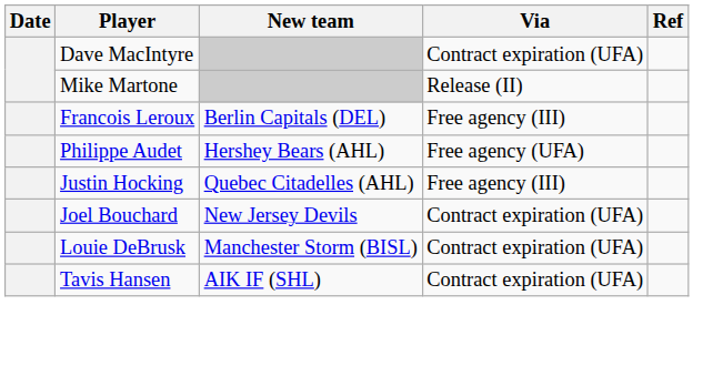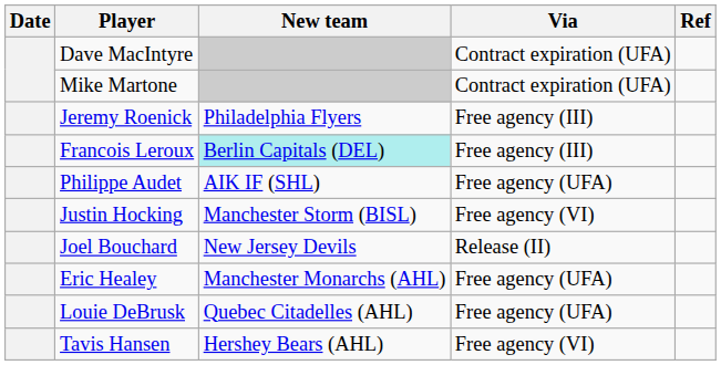Mike Martone | Via: Release (II) -> Contract expiration (UFA)
+ row: Jeremy Roenick | Philadelphia Flyers | Free agency (III)
Francois Leroux | New team: no background -> paleturquoise background
Philippe Audet | New team: Hershey Bears (AHL) -> AIK IF (SHL)
Justin Hocking | New team: Quebec Citadelles (AHL) -> Manchester Storm (BISL)
Justin Hocking | Via: Free agency (III) -> Free agency (VI)
Joel Bouchard | Via: Contract expiration (UFA) -> Release (II)
+ row: Eric Healey | Manchester Monarchs (AHL) | Free agency (UFA)
Louie DeBrusk | New team: Manchester Storm (BISL) -> Quebec Citadelles (AHL)
Louie DeBrusk | Via: Contract expiration (UFA) -> Free agency (UFA)
Tavis Hansen | New team: AIK IF (SHL) -> Hershey Bears (AHL)
Tavis Hansen | Via: Contract expiration (UFA) -> Free agency (VI)
